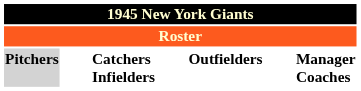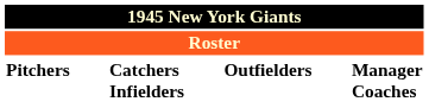Pitchers | column 1: lightgrey background -> no background
